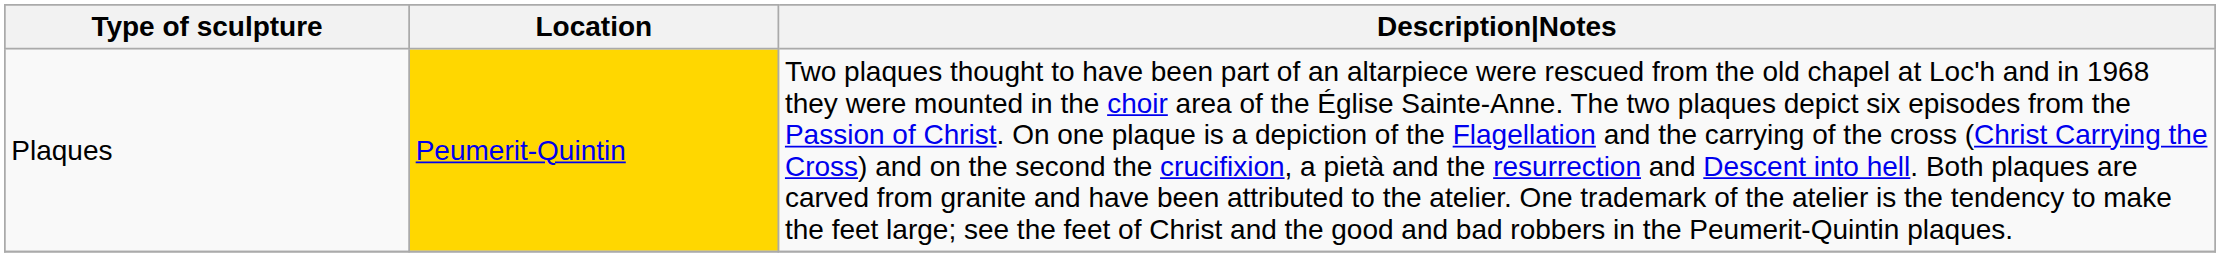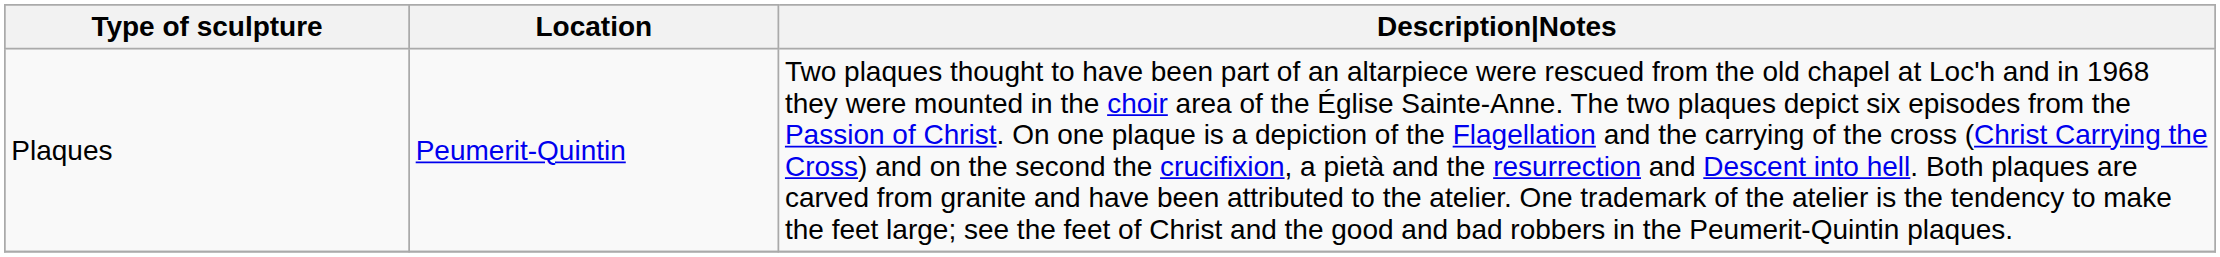Plaques | Location: gold background -> no background
